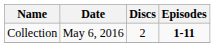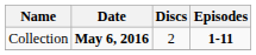Collection | Date: normal -> bold
